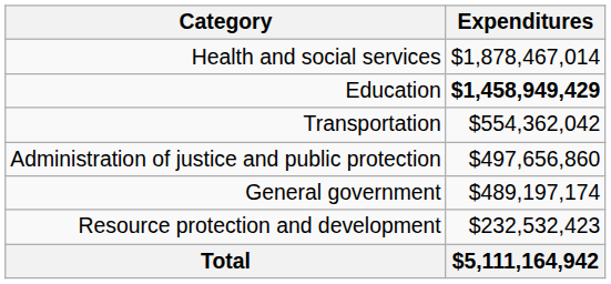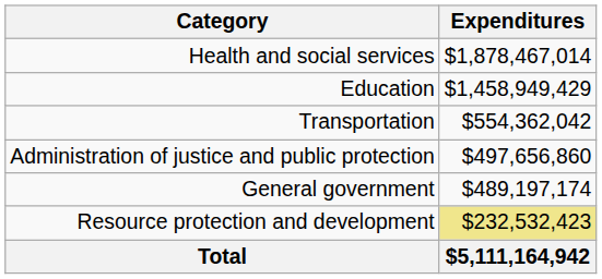Education | Expenditures: bold -> normal
Resource protection and development | Expenditures: no background -> khaki background
